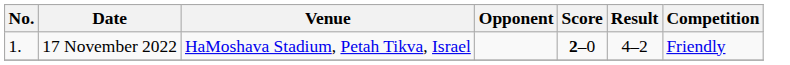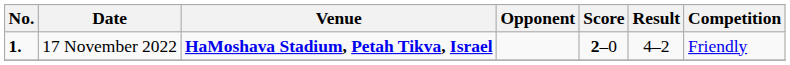17 November 2022 | No.: normal -> bold
17 November 2022 | Venue: normal -> bold
